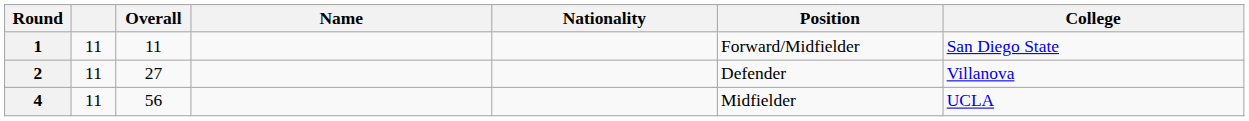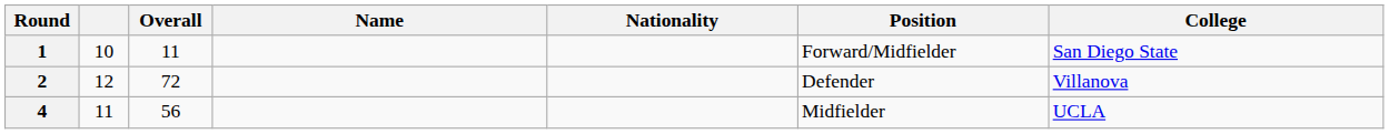1 | column 2: 11 -> 10
2 | column 2: 11 -> 12
2 | Overall: 27 -> 72
